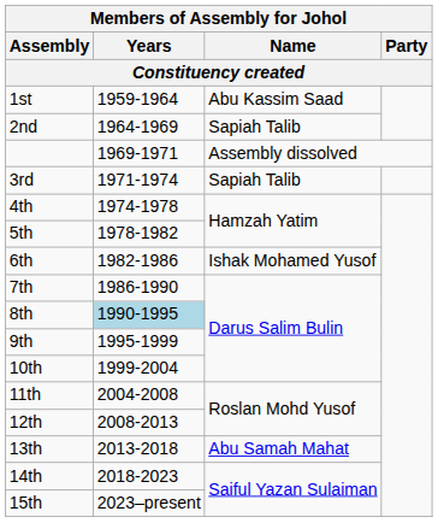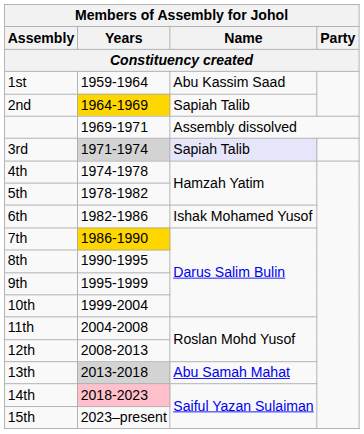2nd | Years: no background -> gold background
3rd | Years: no background -> lightgrey background
3rd | Name: no background -> lavender background
7th | Years: no background -> gold background
8th | Years: lightblue background -> no background
13th | Years: no background -> lightgrey background
14th | Years: no background -> pink background
